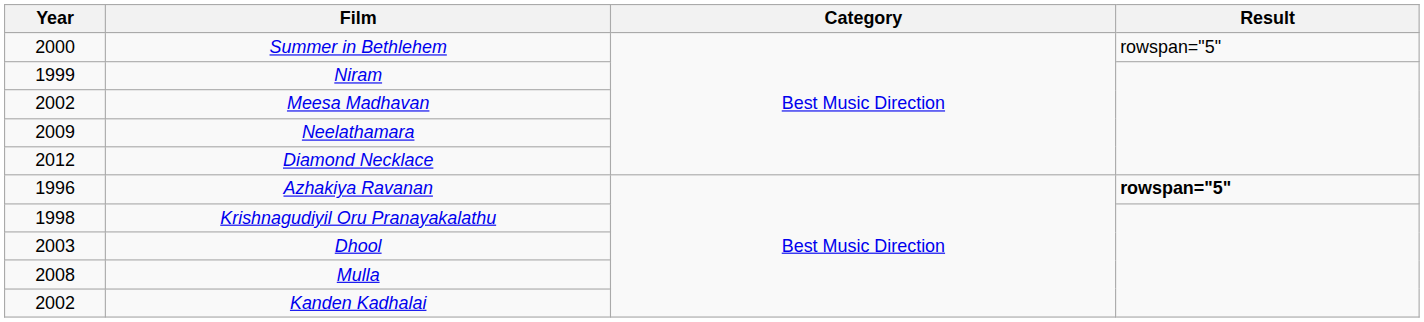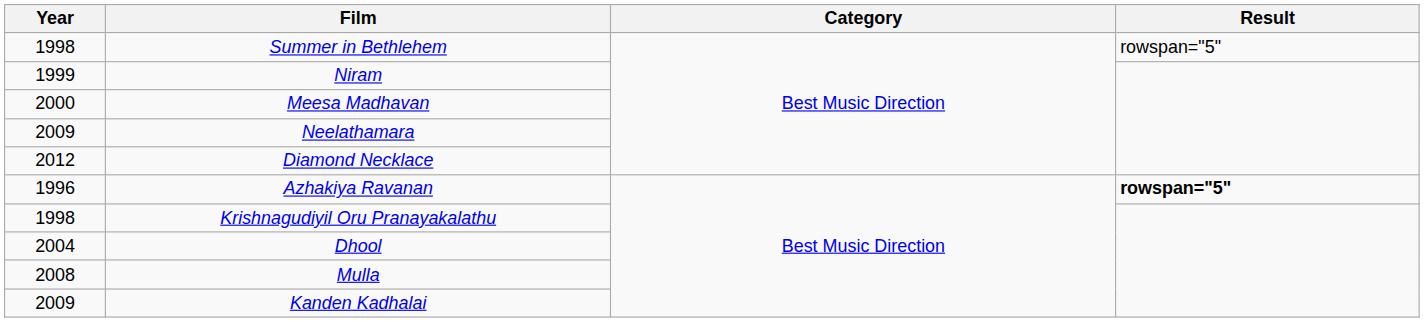Summer in Bethlehem | Year: 2000 -> 1998
Meesa Madhavan | Year: 2002 -> 2000
Dhool | Year: 2003 -> 2004
Kanden Kadhalai | Year: 2002 -> 2009
